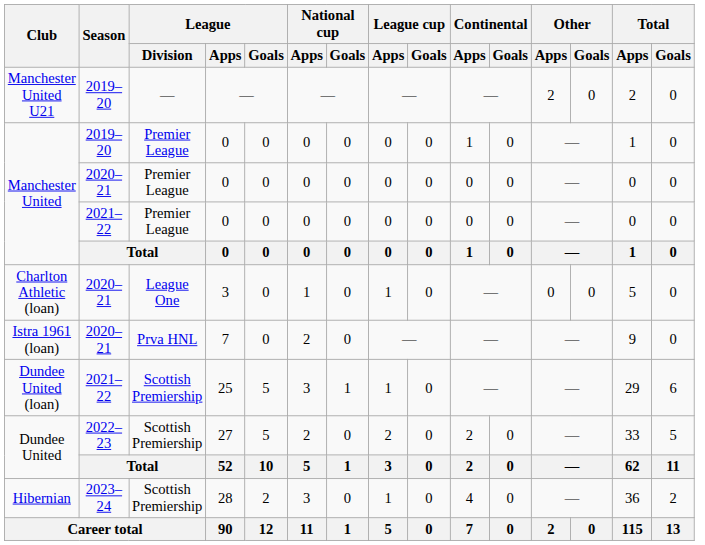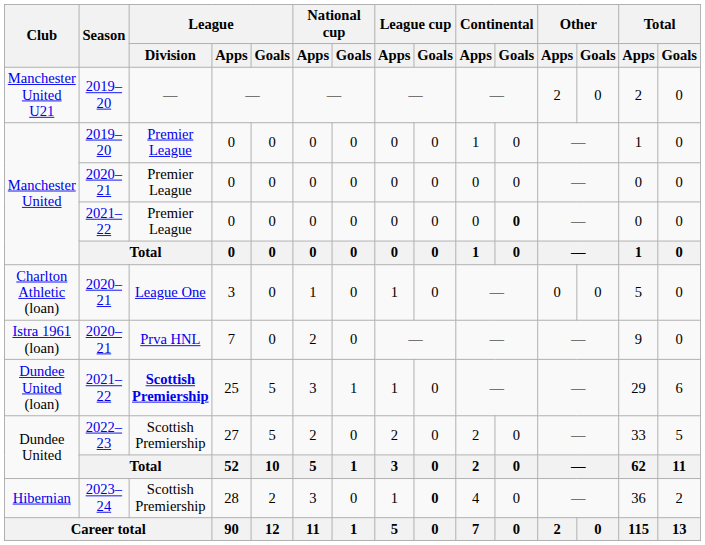Manchester United / 2021–22 | Continental / Goals: normal -> bold
Dundee United (loan) | League / Division: normal -> bold
Hibernian | League cup / Goals: normal -> bold
